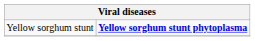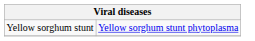Yellow sorghum stunt | column 2: bold -> normal
